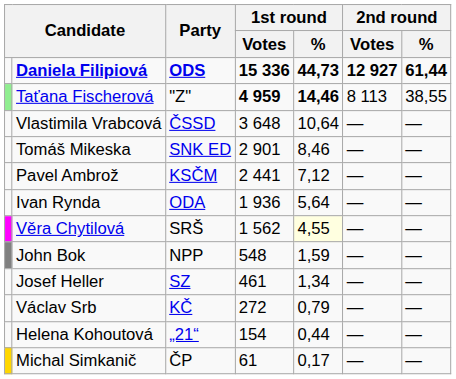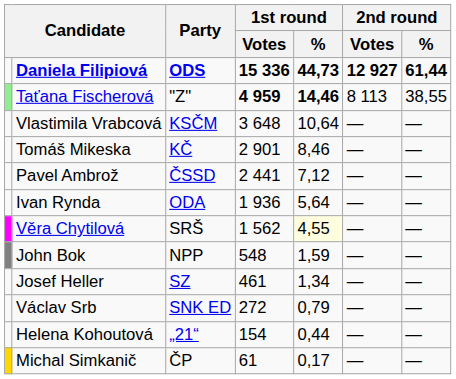Vlastimila Vrabcová | Party: ČSSD -> KSČM
Tomáš Mikeska | Party: SNK ED -> KČ
Pavel Ambrož | Party: KSČM -> ČSSD
Václav Srb | Party: KČ -> SNK ED
